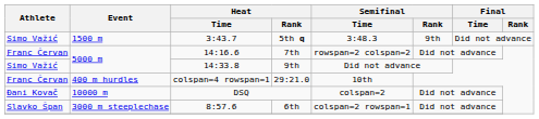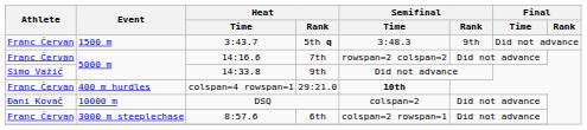5th q | Athlete: Simo Važić -> Franc Červan
29:21.0 | Semifinal / Time: normal -> bold
6th | Athlete: Slavko Špan -> Franc Červan
